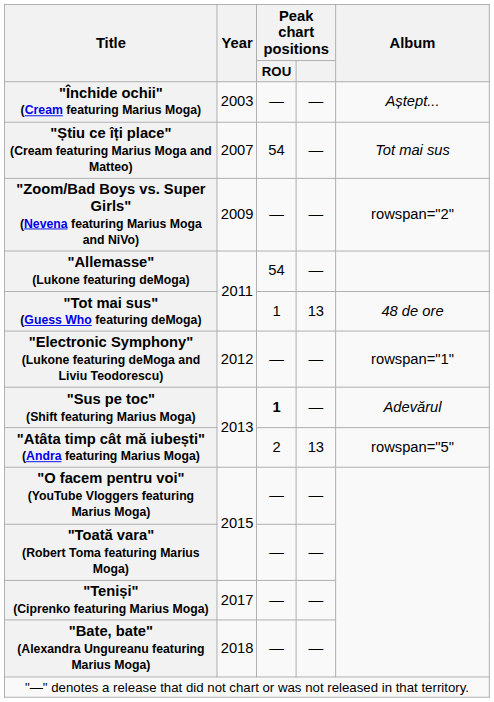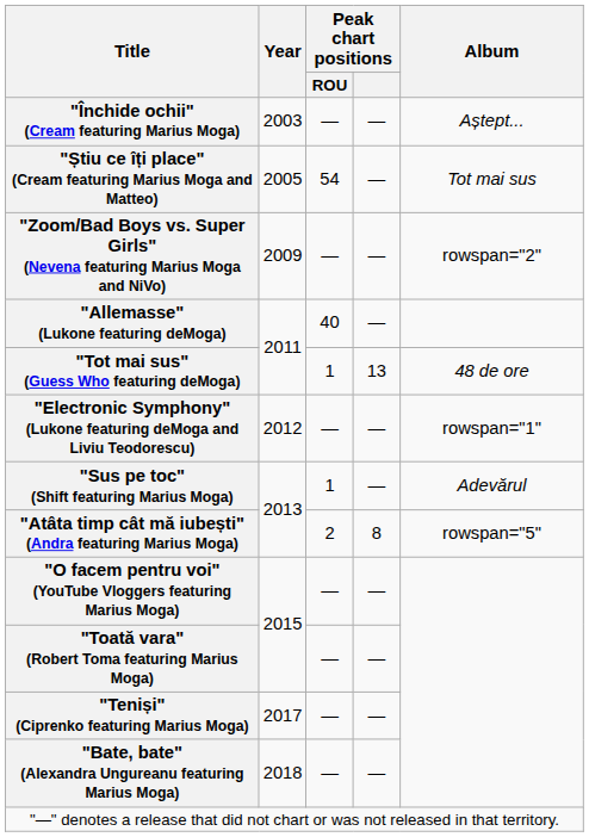"Știu ce îți place" (Cream featuring Marius Moga and Matteo) | Year: 2007 -> 2005
"Allemasse" (Lukone featuring deMoga) | Peak chart positions / ROU: 54 -> 40
"Sus pe toc" (Shift featuring Marius Moga) | Peak chart positions / ROU: bold -> normal
"Atâta timp cât mă iubești" (Andra featuring Marius Moga) | Peak chart positions: 13 -> 8
